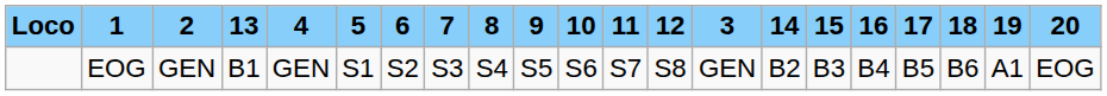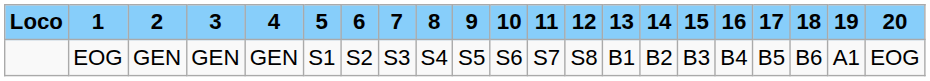columns swapped: 3 <-> 13
